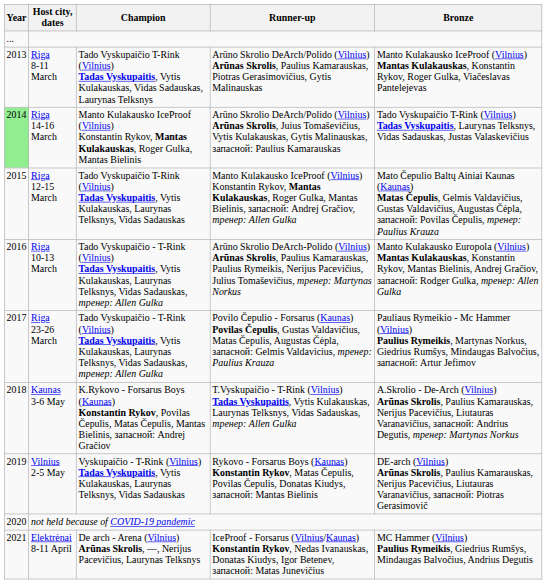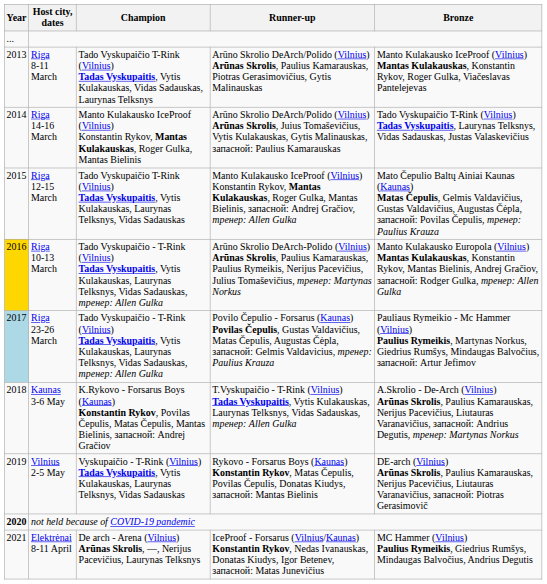Riga 14-16 March | Year: lightgreen background -> no background
Riga 10-13 March | Year: no background -> gold background
Riga 23-26 March | Year: no background -> lightblue background
not held because of COVID-19 pandemic | Year: normal -> bold
